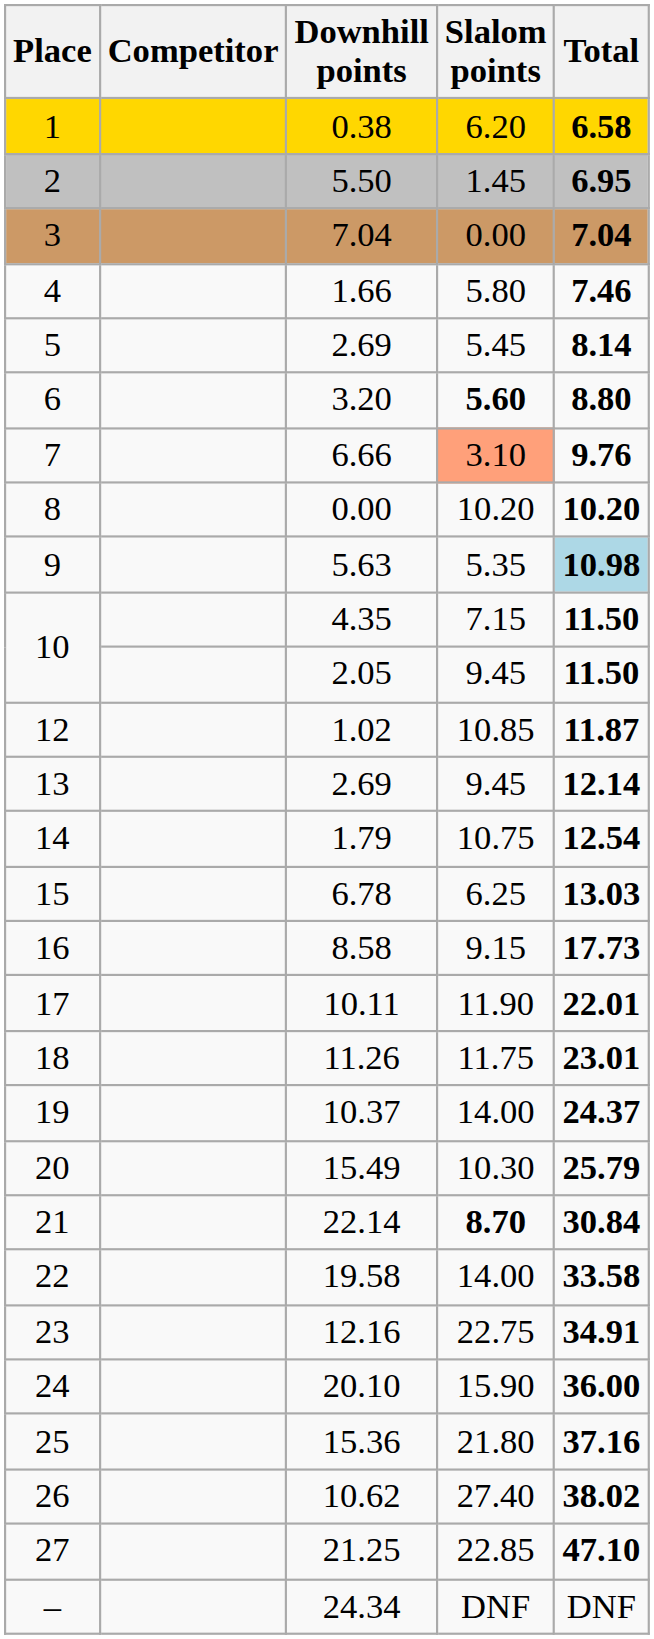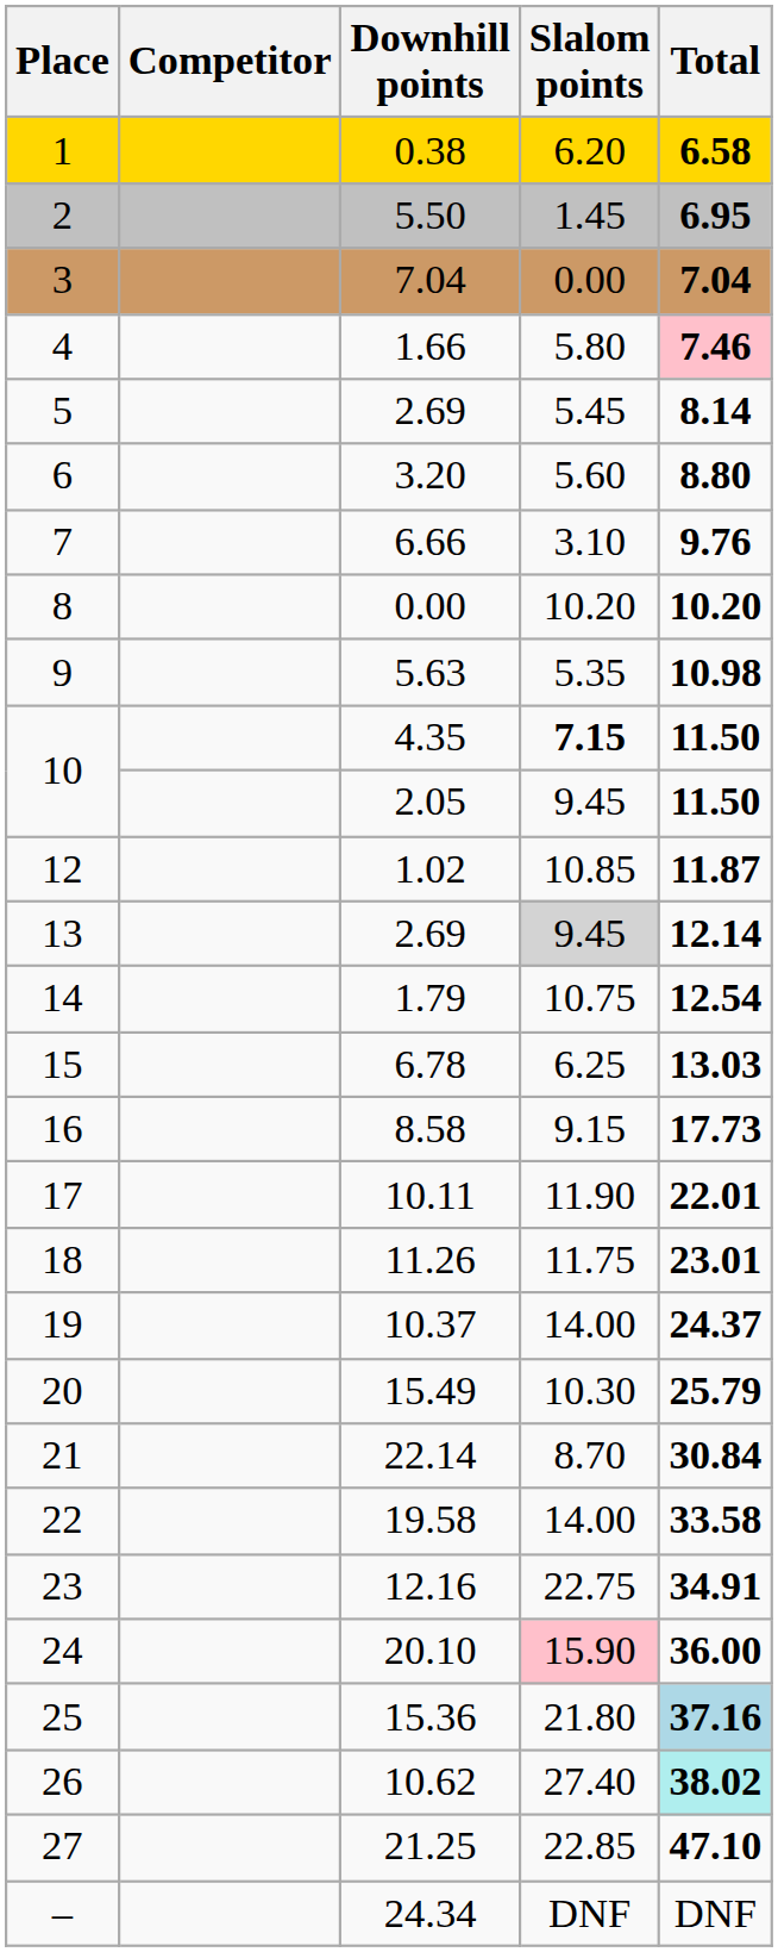4 | Total: no background -> pink background
6 | Slalom points: bold -> normal
7 | Slalom points: lightsalmon background -> no background
9 | Total: lightblue background -> no background
10 / 4.35 | Slalom points: normal -> bold
13 | Slalom points: no background -> lightgrey background
21 | Slalom points: bold -> normal
24 | Slalom points: no background -> pink background
25 | Total: no background -> lightblue background
26 | Total: no background -> paleturquoise background
